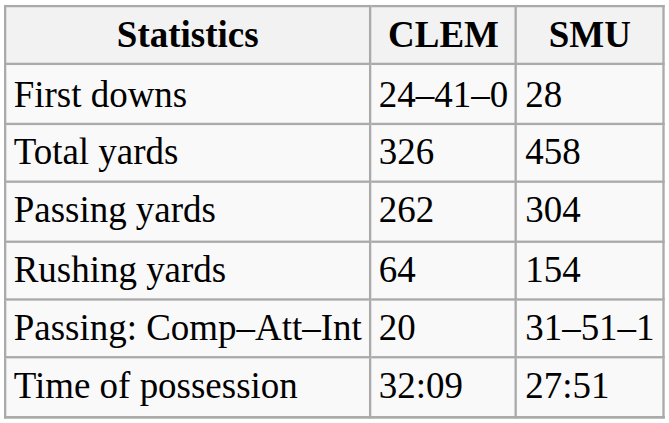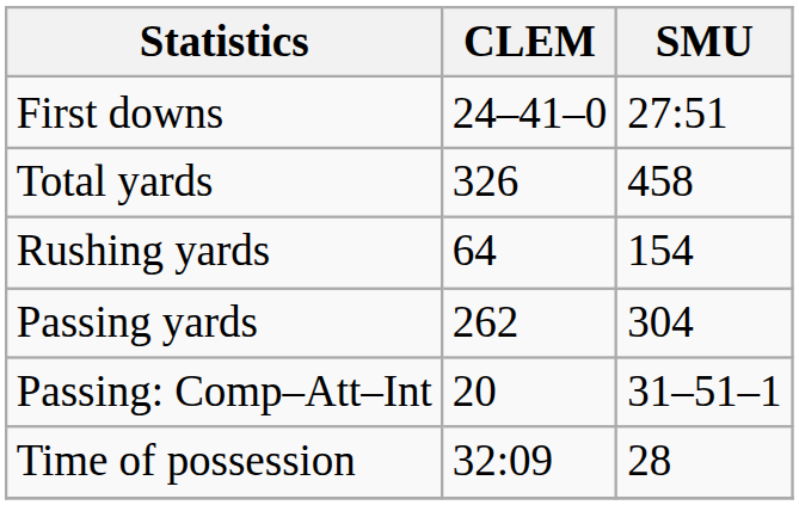First downs | SMU: 28 -> 27:51
rows swapped: Rushing yards <-> Passing yards
Time of possession | SMU: 27:51 -> 28
